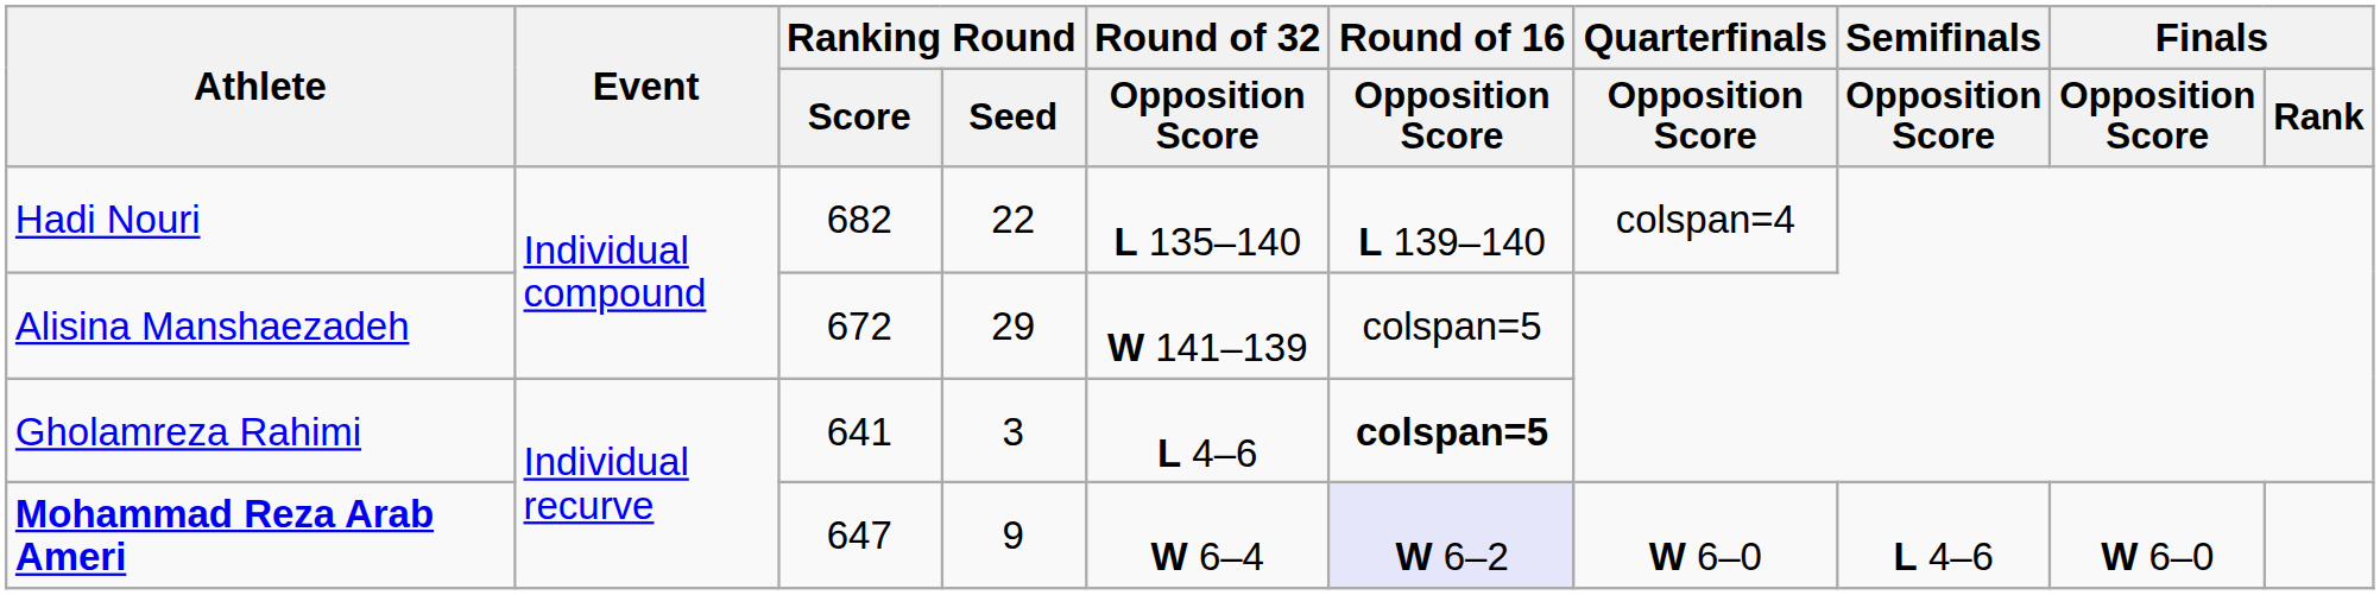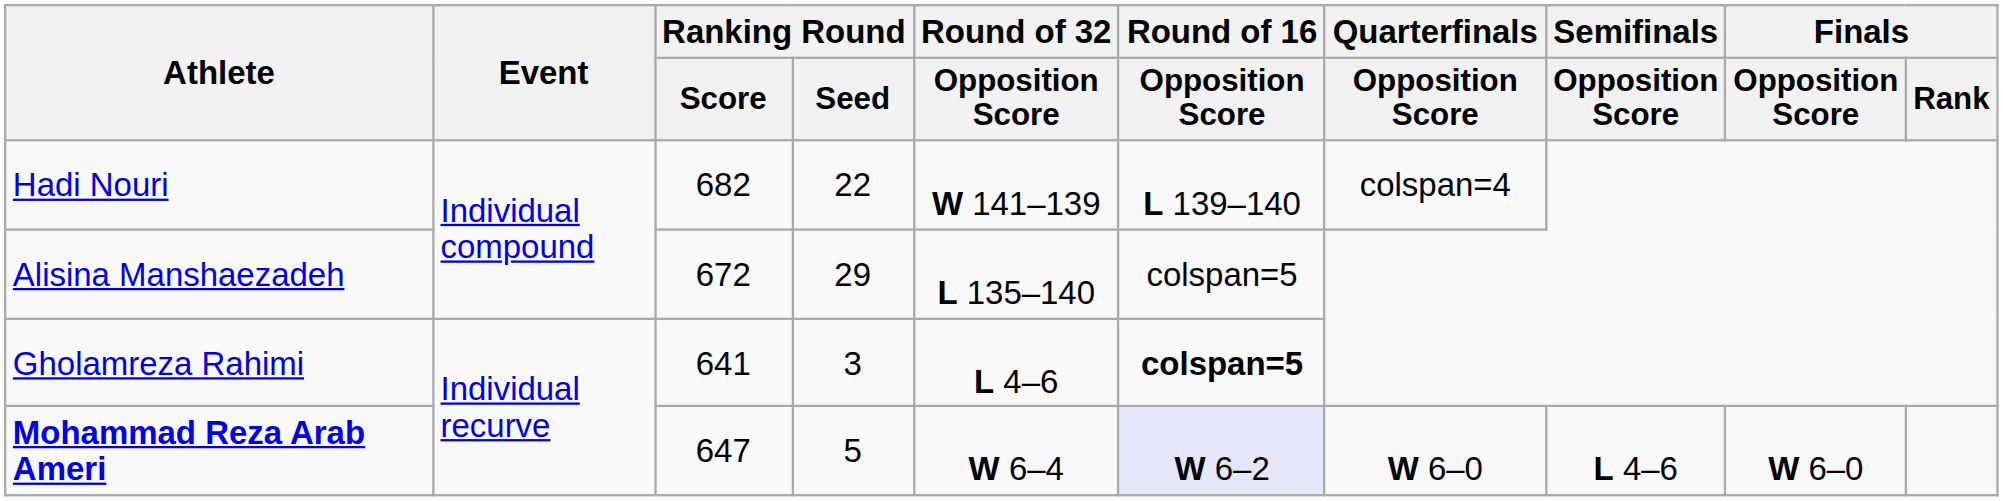Hadi Nouri | Round of 32 / Opposition Score: L 135–140 -> W 141–139
Alisina Manshaezadeh | Round of 32 / Opposition Score: W 141–139 -> L 135–140
Mohammad Reza Arab Ameri | Ranking Round / Seed: 9 -> 5
